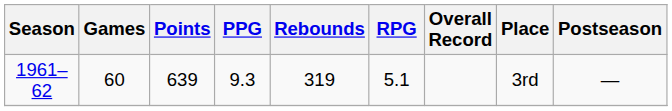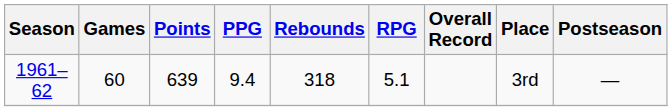1961–62 | PPG: 9.3 -> 9.4
1961–62 | Rebounds: 319 -> 318
